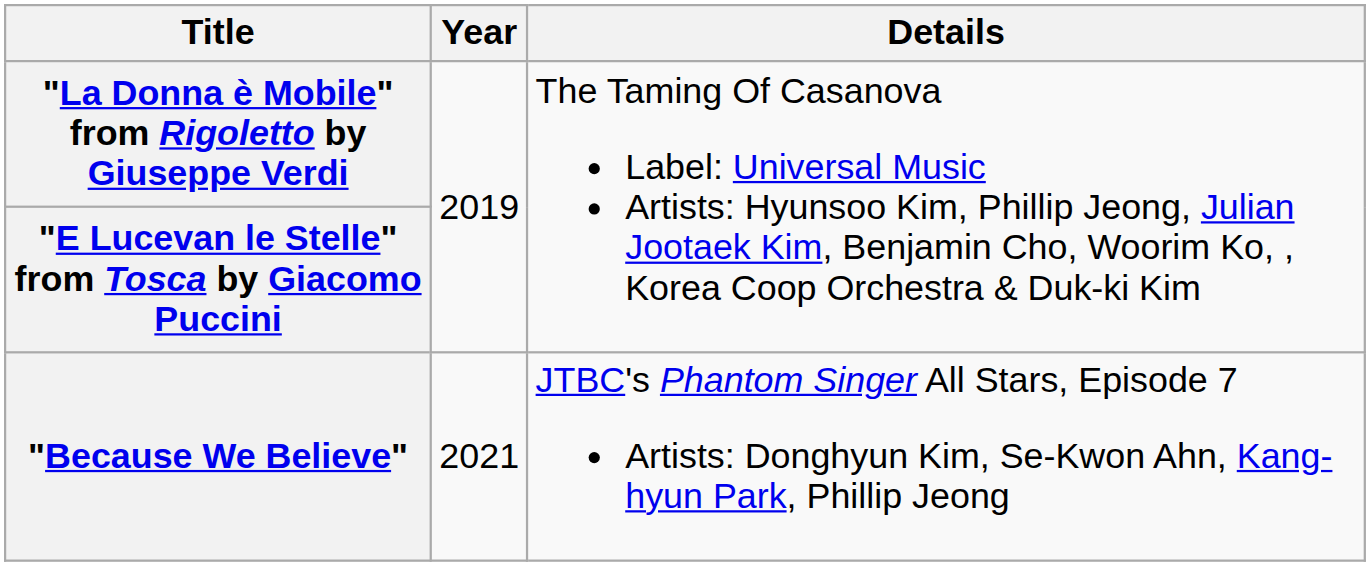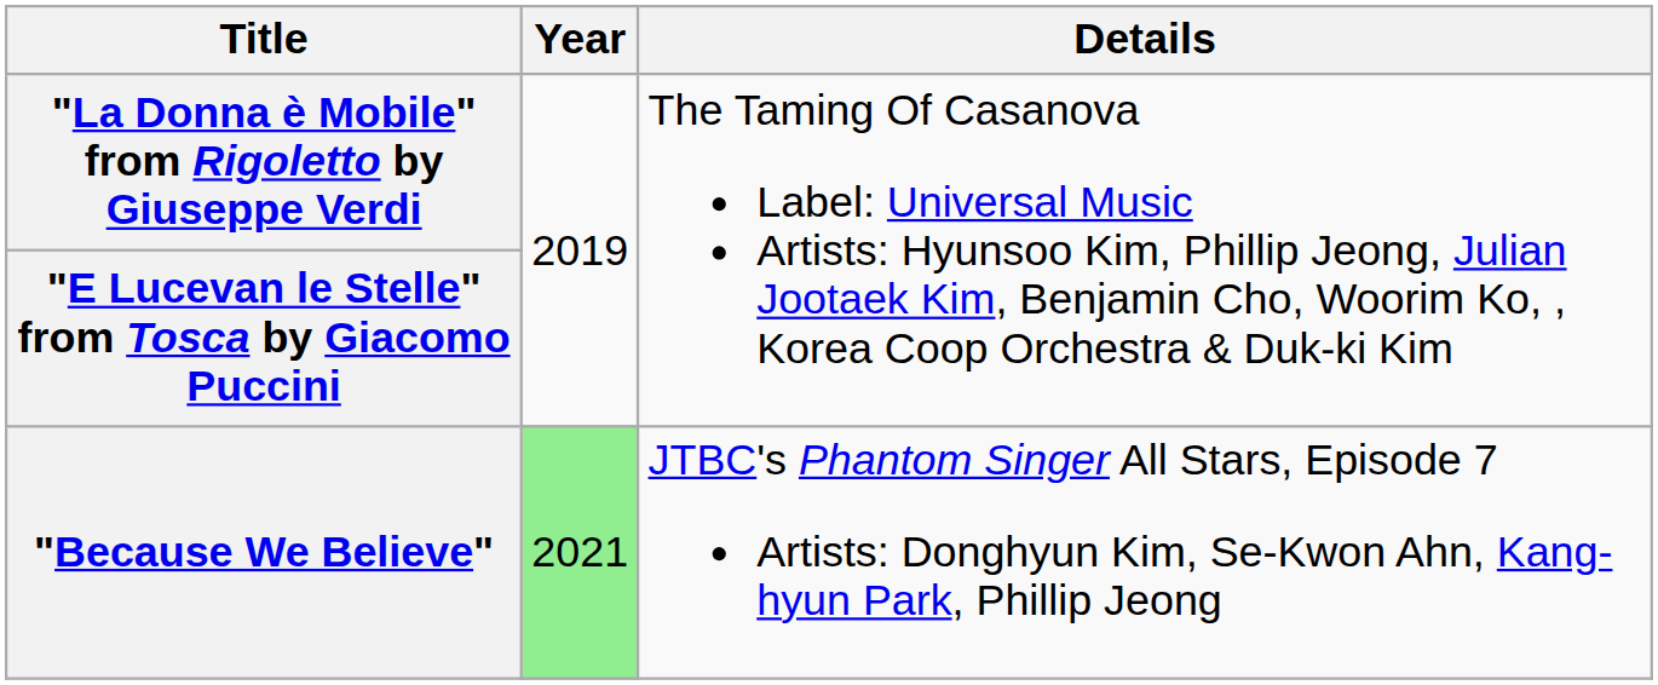"Because We Believe" | Year: no background -> lightgreen background
